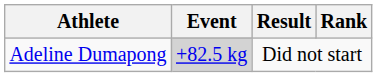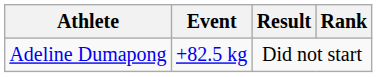Adeline Dumapong | Event: lightgrey background -> no background
